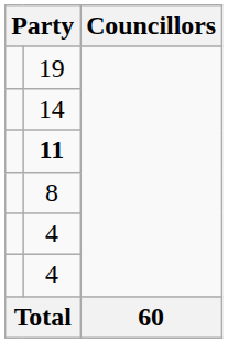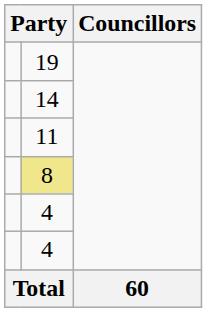11 | column 2: bold -> normal
8 | column 2: no background -> khaki background
